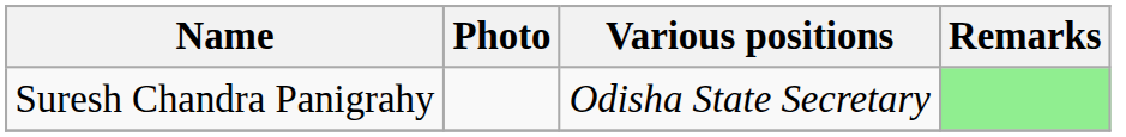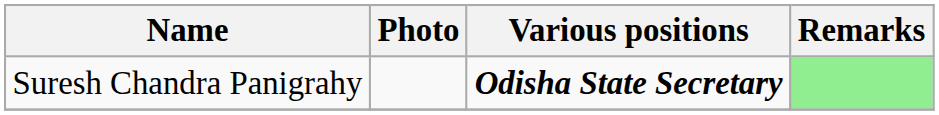Suresh Chandra Panigrahy | Various positions: normal -> bold
